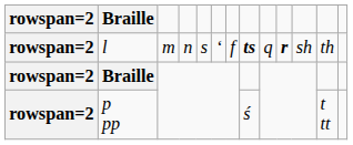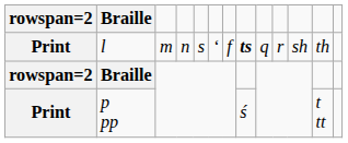l | rowspan=2: rowspan=2 -> Print
l | column 10: bold -> normal
p pp | rowspan=2: rowspan=2 -> Print
